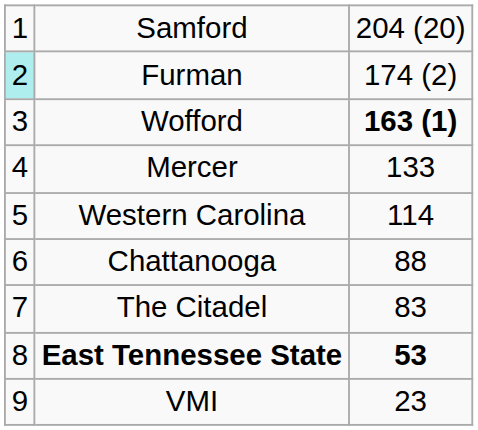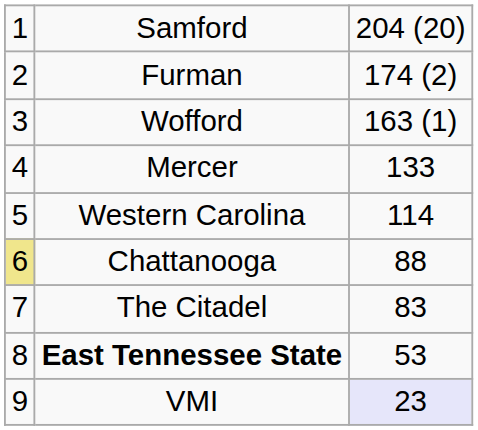Furman | column 1: paleturquoise background -> no background
Wofford | column 3: bold -> normal
Chattanooga | column 1: no background -> khaki background
East Tennessee State | column 3: bold -> normal
VMI | column 3: no background -> lavender background
